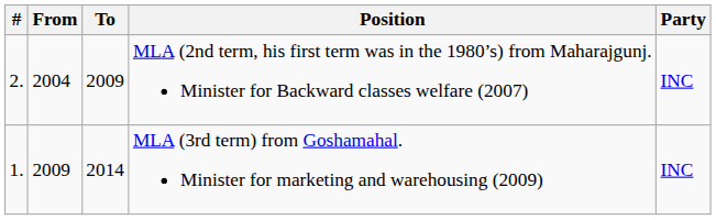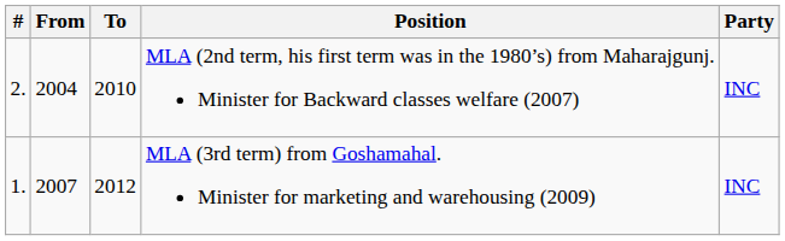row 2 | To: 2009 -> 2010
row 3 | From: 2009 -> 2007
row 3 | To: 2014 -> 2012
